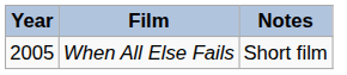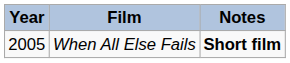row 2 | Notes: normal -> bold
